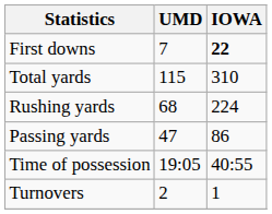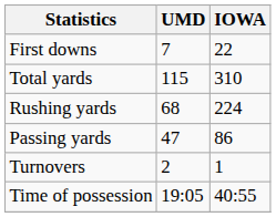First downs | IOWA: bold -> normal
rows swapped: Turnovers <-> Time of possession
